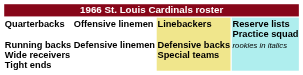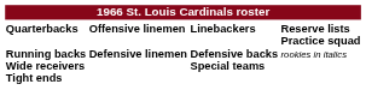Quarterbacks Running backs Wide receivers Tight ends | column 3: khaki background -> no background
Quarterbacks Running backs Wide receivers Tight ends | column 4: paleturquoise background -> no background
